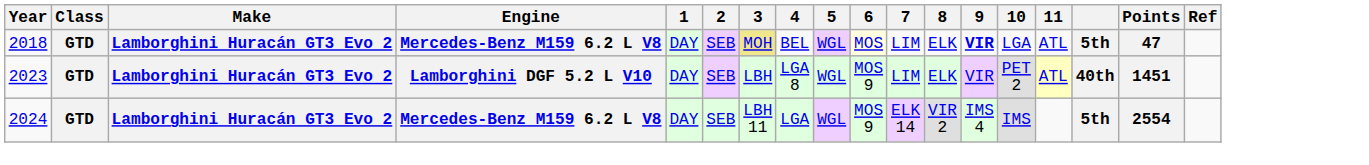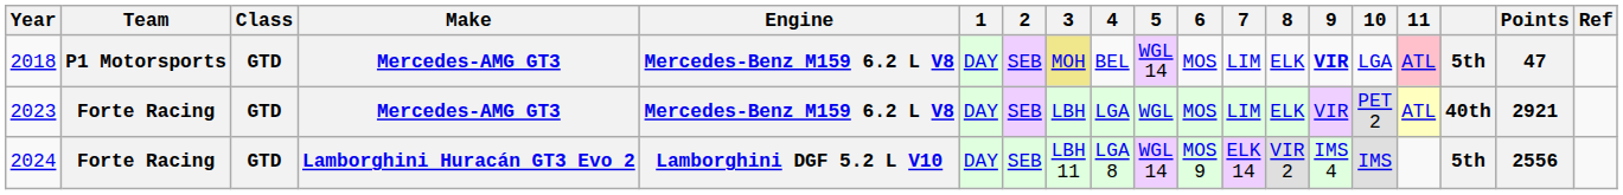+ column: Team | P1 Motorsports | Forte Racing | Forte Racing
2018 | Make: Lamborghini Huracán GT3 Evo 2 -> Mercedes-AMG GT3
2018 | 5: WGL -> WGL 14
2018 | 6: lightyellow background -> no background
2018 | 11: no background -> pink background
2023 | Make: Lamborghini Huracán GT3 Evo 2 -> Mercedes-AMG GT3
2023 | Engine: Lamborghini DGF 5.2 L V10 -> Mercedes-Benz M159 6.2 L V8
2023 | 4: LGA 8 -> LGA
2023 | 6: MOS 9 -> MOS
2023 | Points: 1451 -> 2921
2024 | Engine: Mercedes-Benz M159 6.2 L V8 -> Lamborghini DGF 5.2 L V10
2024 | 4: LGA -> LGA 8
2024 | 5: WGL -> WGL 14
2024 | Points: 2554 -> 2556
